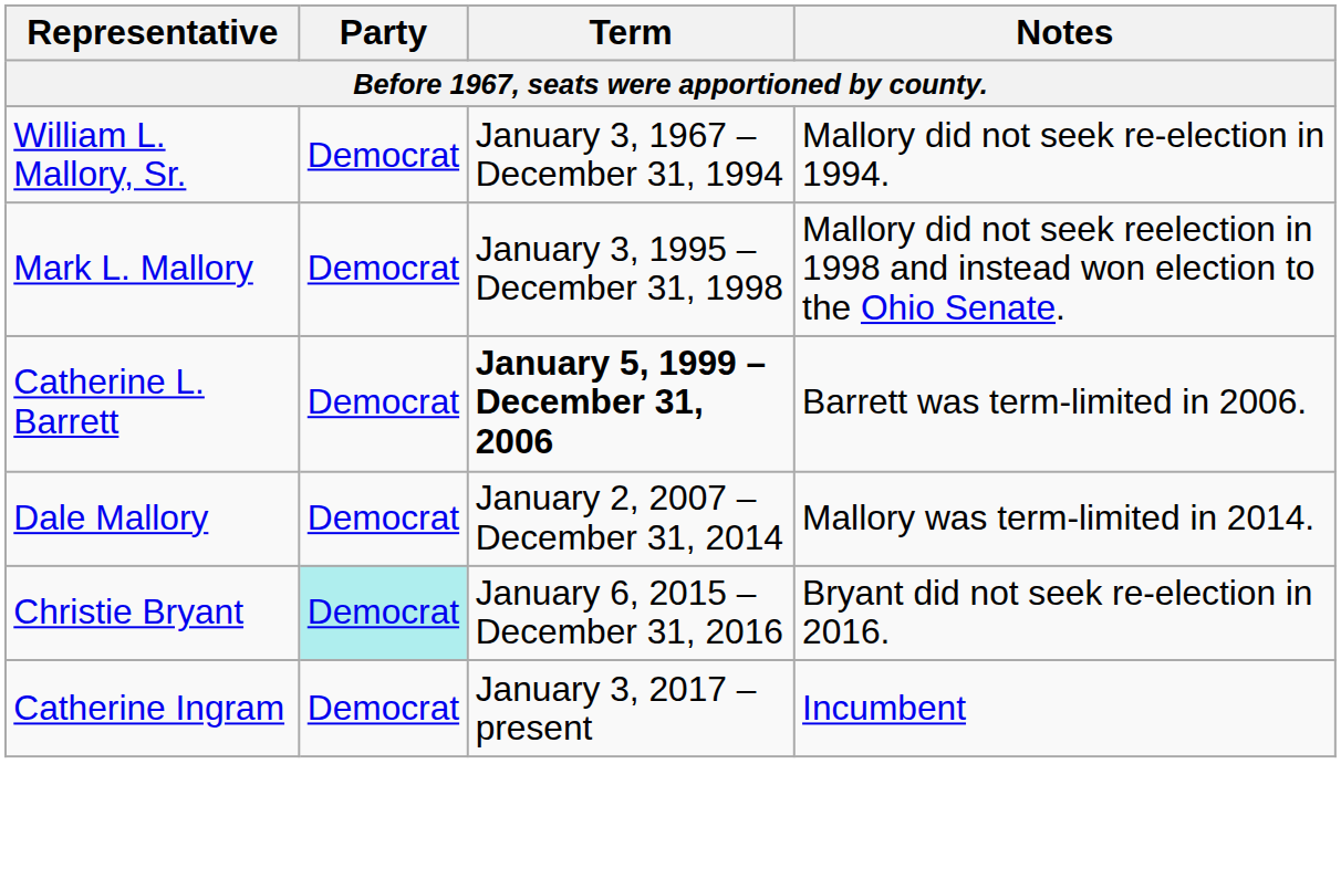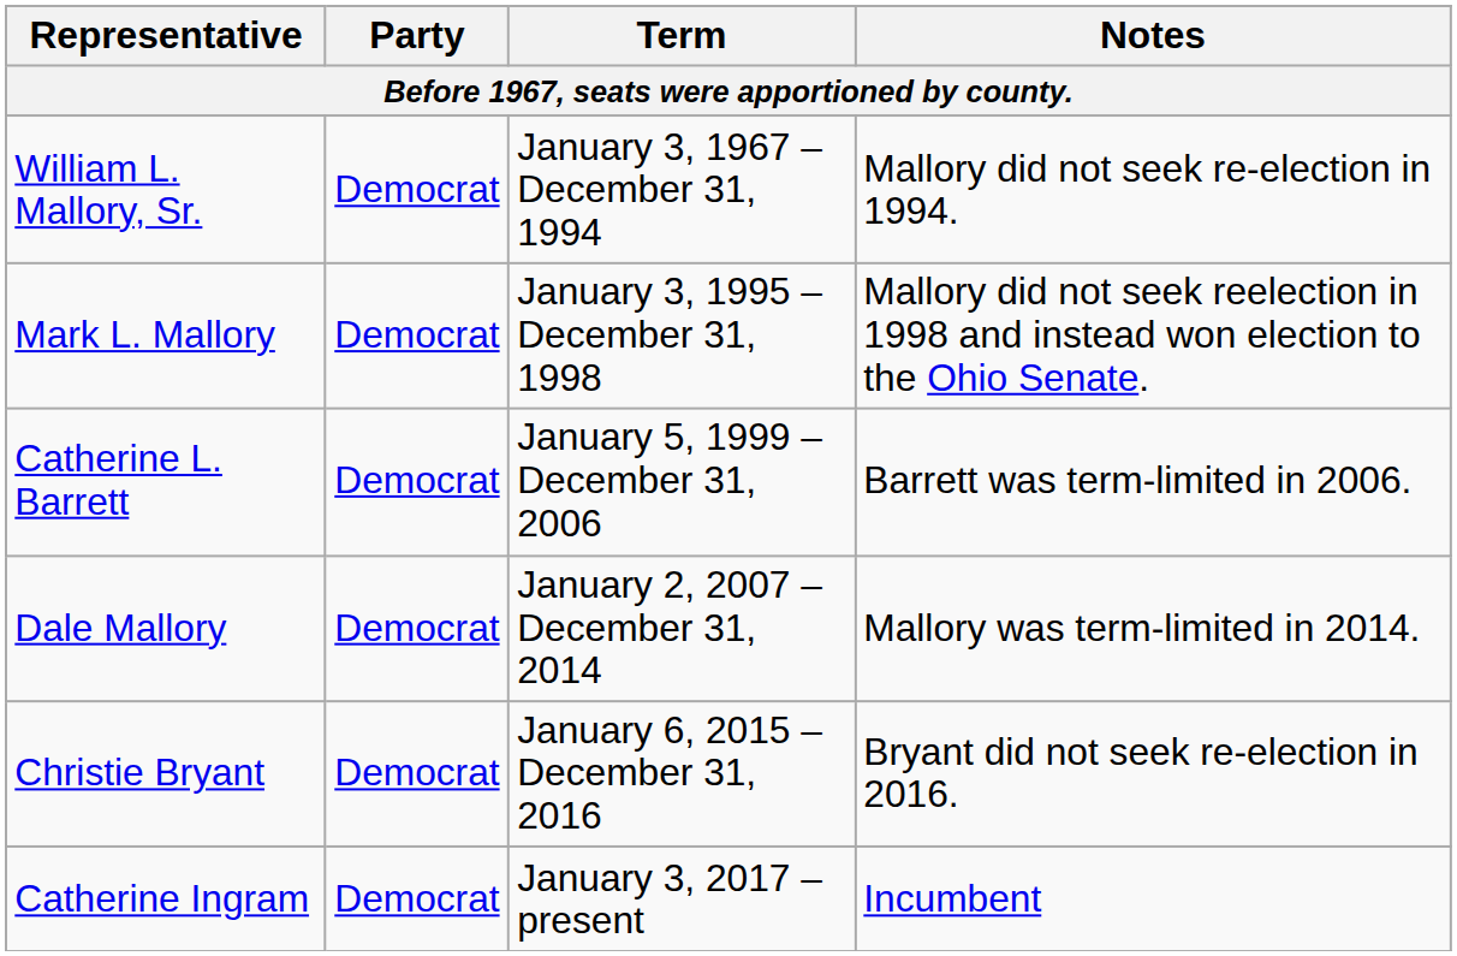Catherine L. Barrett | Term: bold -> normal
Christie Bryant | Party: paleturquoise background -> no background
